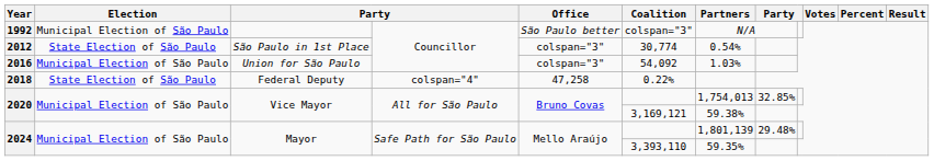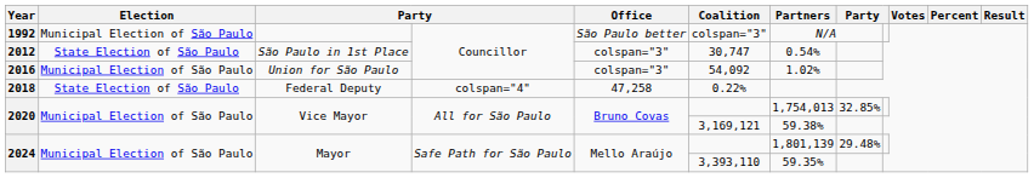2012 | Coalition: 30,774 -> 30,747
2016 | Partners: 1.03% -> 1.02%
